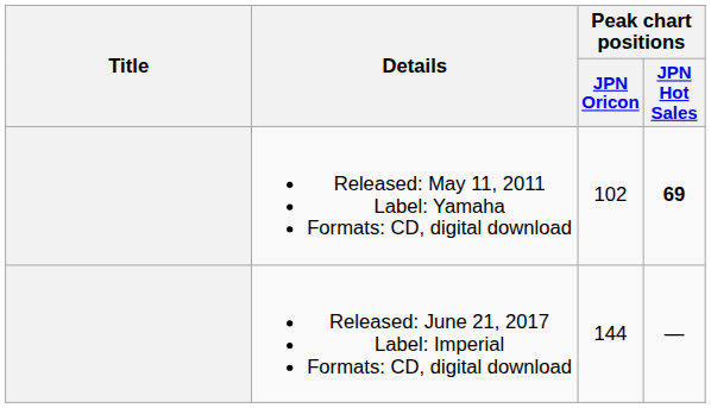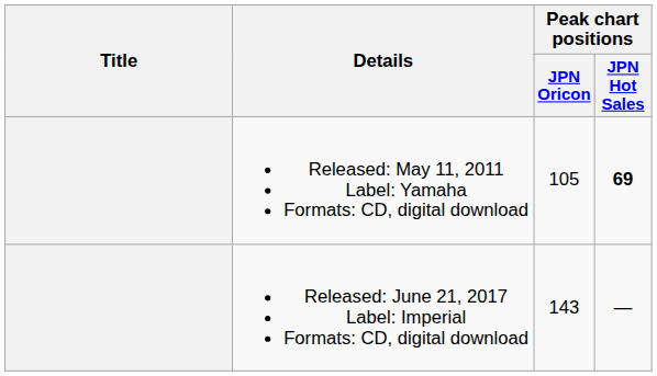row 3 | Peak chart positions / JPN Oricon: 102 -> 105
row 4 | Peak chart positions / JPN Oricon: 144 -> 143
